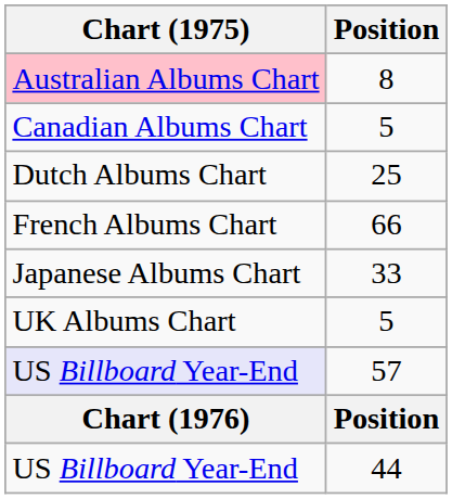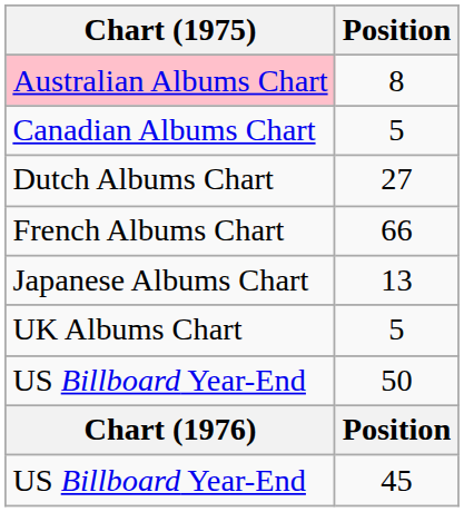row 4 | Position: 25 -> 27
row 6 | Position: 33 -> 13
row 8 | Chart (1975): lavender background -> no background
row 8 | Position: 57 -> 50
row 10 | Position: 44 -> 45
